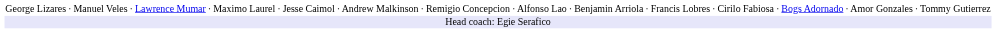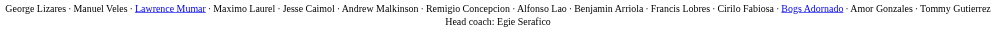row 2 | column 1: lavender background -> no background
